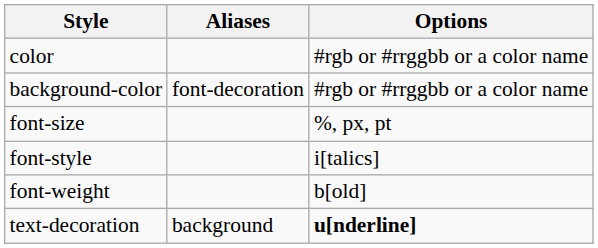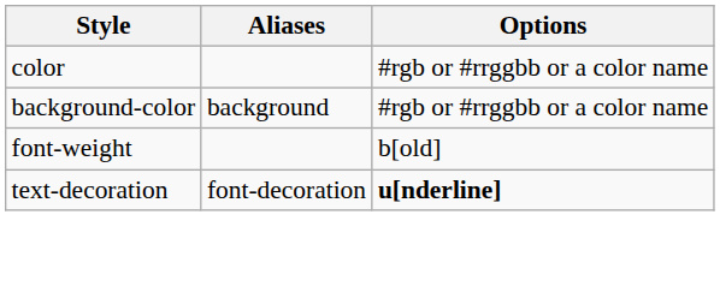background-color | Aliases: font-decoration -> background
- row: font-size | %, px, pt
- row: font-style | i[talics]
text-decoration | Aliases: background -> font-decoration
